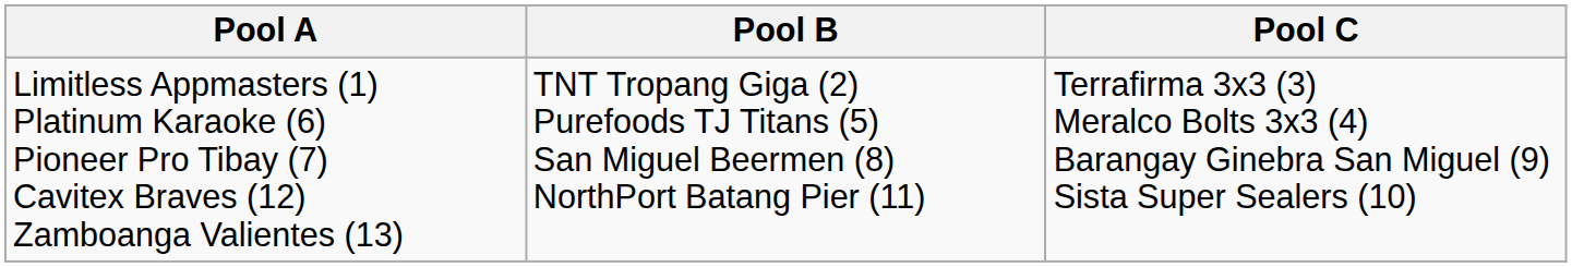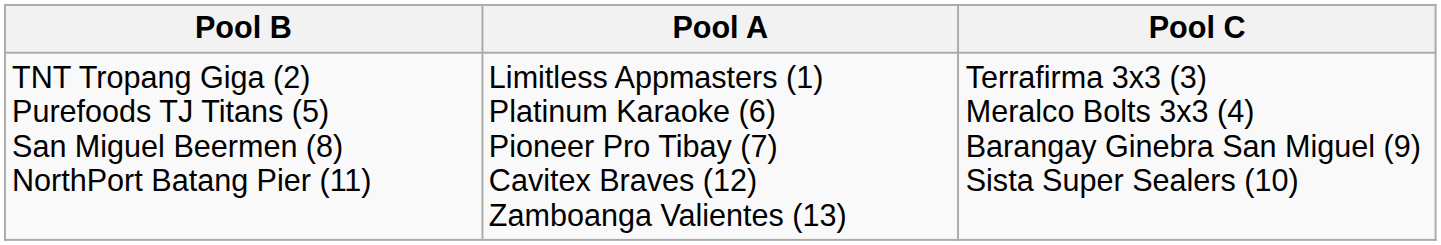columns swapped: Pool A <-> Pool B
